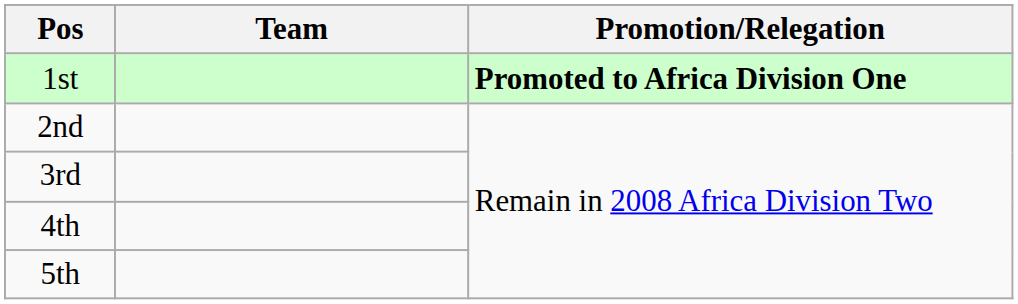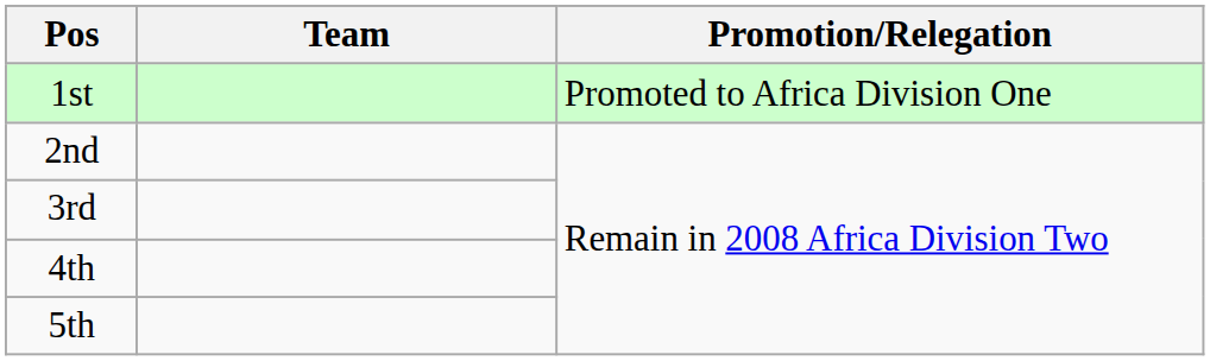1st | Promotion/Relegation: bold -> normal
